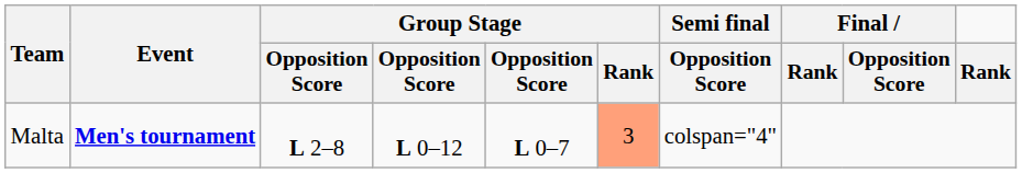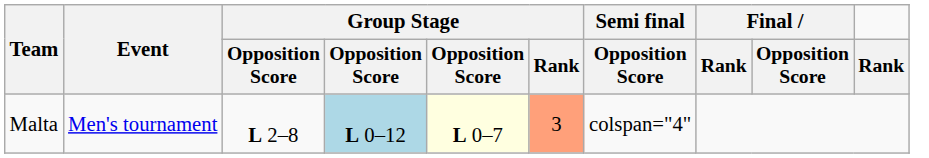Malta | Event: bold -> normal
Malta | column 4: no background -> lightblue background
Malta | column 5: no background -> lightyellow background
